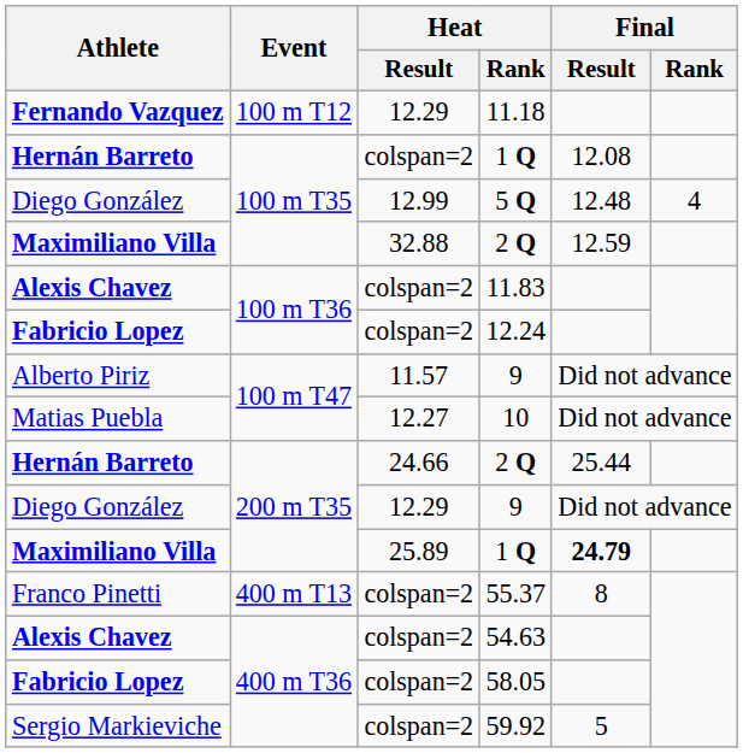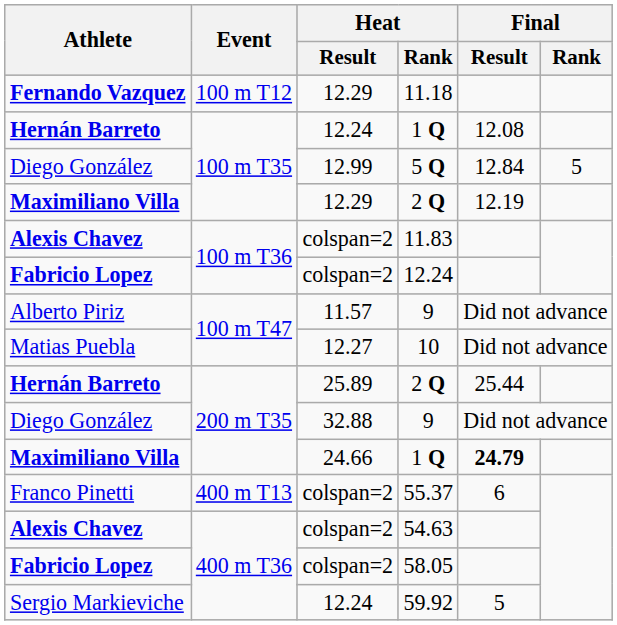Hernán Barreto / 1 Q | Heat / Result: colspan=2 -> 12.24
5 Q | Final / Result: 12.48 -> 12.84
5 Q | Final / Rank: 4 -> 5
Maximiliano Villa / 2 Q | Heat / Result: 32.88 -> 12.29
Maximiliano Villa / 2 Q | Final / Result: 12.59 -> 12.19
Hernán Barreto / 2 Q | Heat / Result: 24.66 -> 25.89
Diego González / 9 | Heat / Result: 12.29 -> 32.88
Maximiliano Villa / 1 Q | Heat / Result: 25.89 -> 24.66
55.37 | Final / Result: 8 -> 6
59.92 | Heat / Result: colspan=2 -> 12.24
